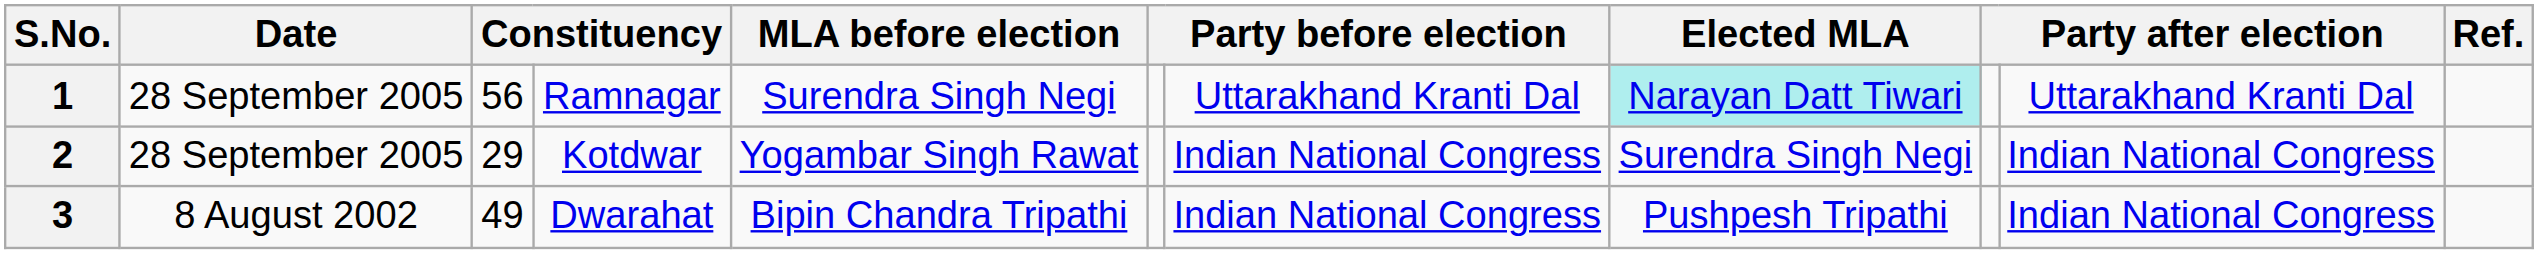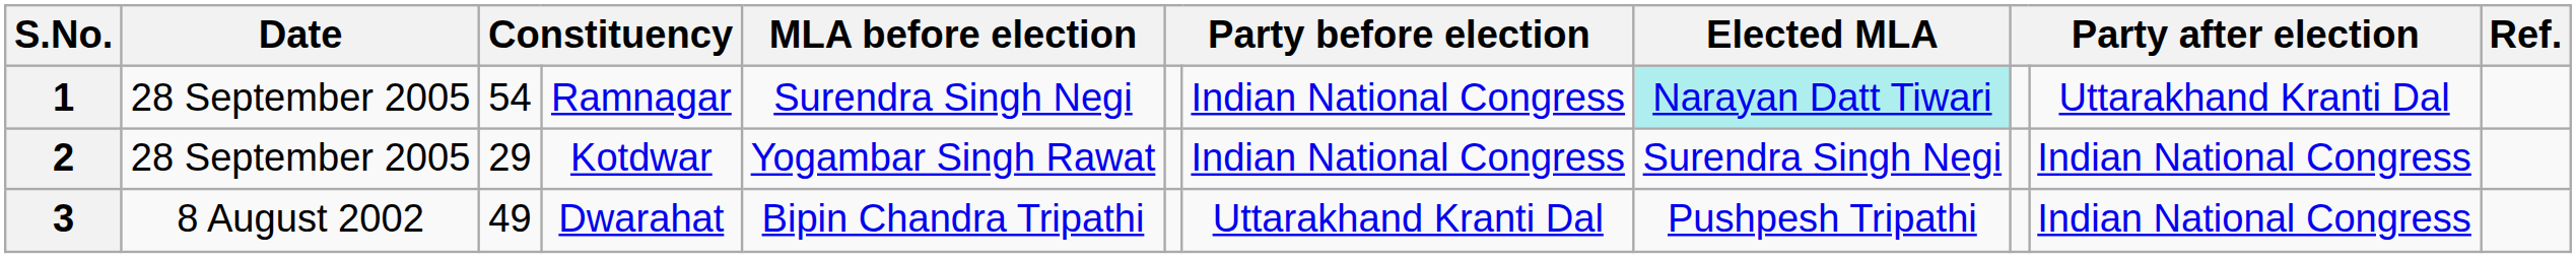1 | column 3: 56 -> 54
1 | column 7: Uttarakhand Kranti Dal -> Indian National Congress
3 | column 7: Indian National Congress -> Uttarakhand Kranti Dal
